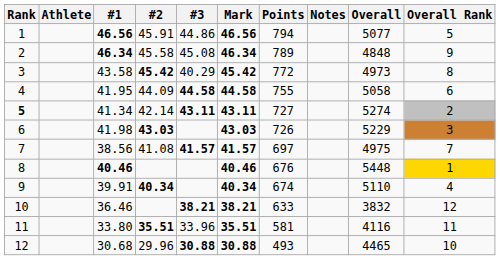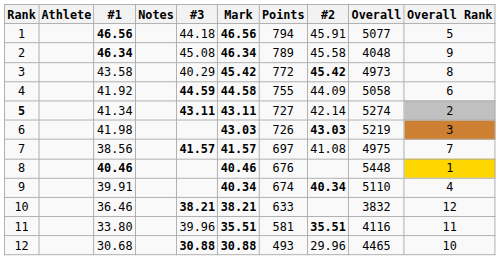columns swapped: #2 <-> Notes
row 2 | #3: 44.86 -> 44.18
row 3 | Overall: 4848 -> 4048
row 5 | #1: 41.95 -> 41.92
row 5 | #3: 44.58 -> 44.59
row 7 | Overall: 5229 -> 5219
row 12 | #3: 33.96 -> 39.96
